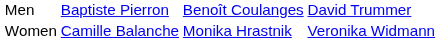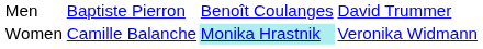Women | column 3: no background -> paleturquoise background
